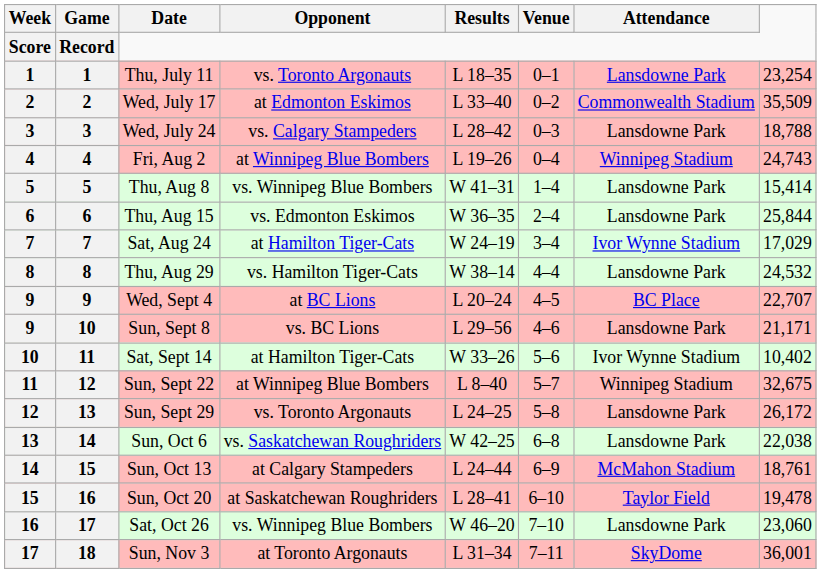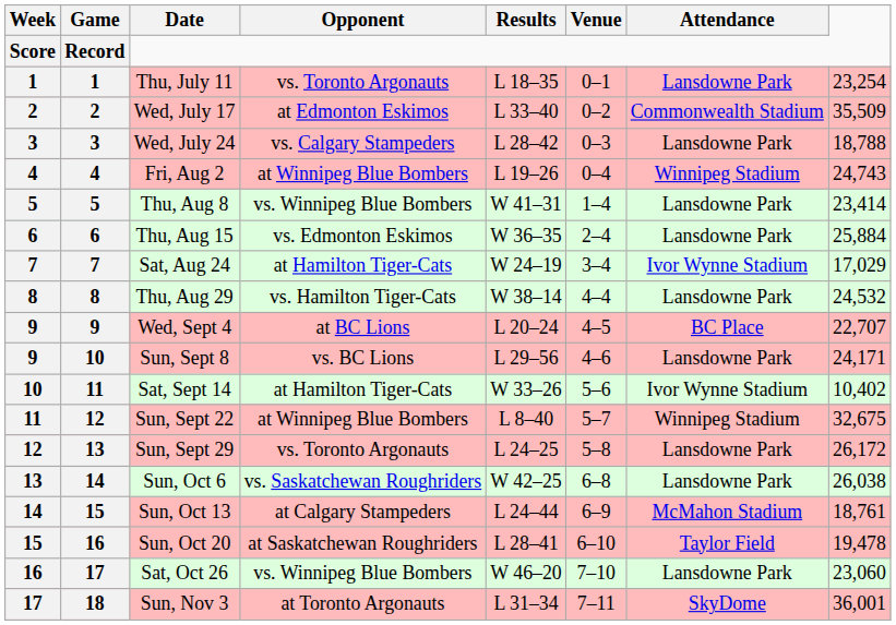Thu, Aug 8 | column 8: 15,414 -> 23,414
Thu, Aug 15 | column 8: 25,844 -> 25,884
Sun, Sept 8 | column 8: 21,171 -> 24,171
Sun, Oct 6 | column 8: 22,038 -> 26,038
